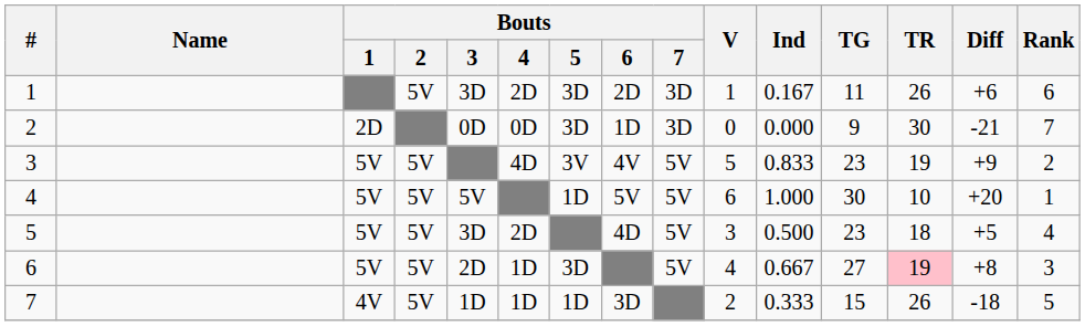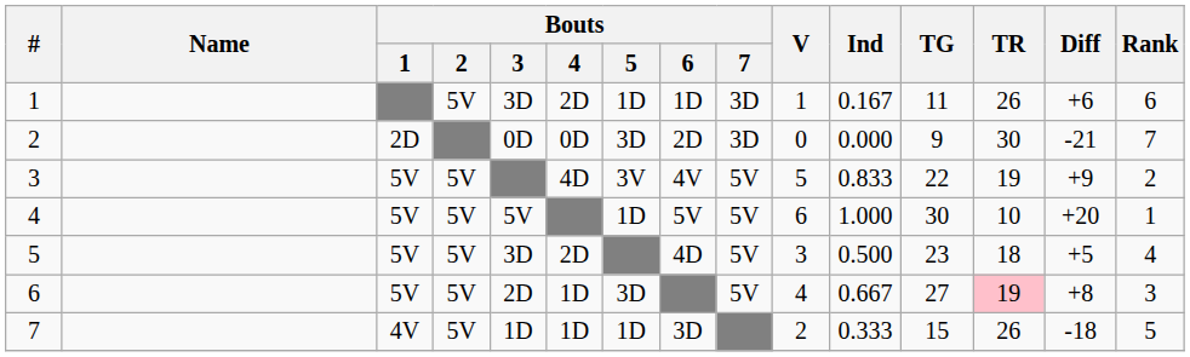row 3 | Bouts / 5: 3D -> 1D
row 3 | Bouts / 6: 2D -> 1D
row 4 | Bouts / 6: 1D -> 2D
row 5 | TG: 23 -> 22
